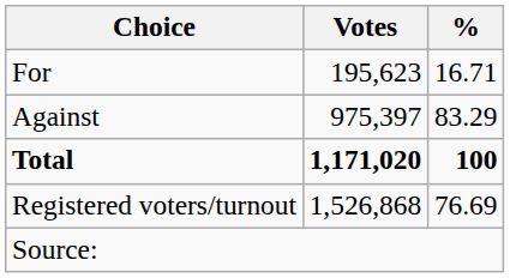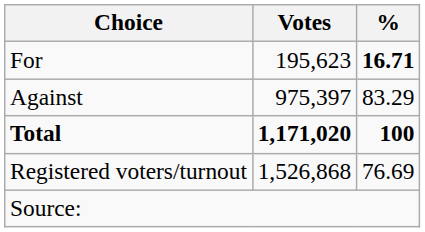For | %: normal -> bold
